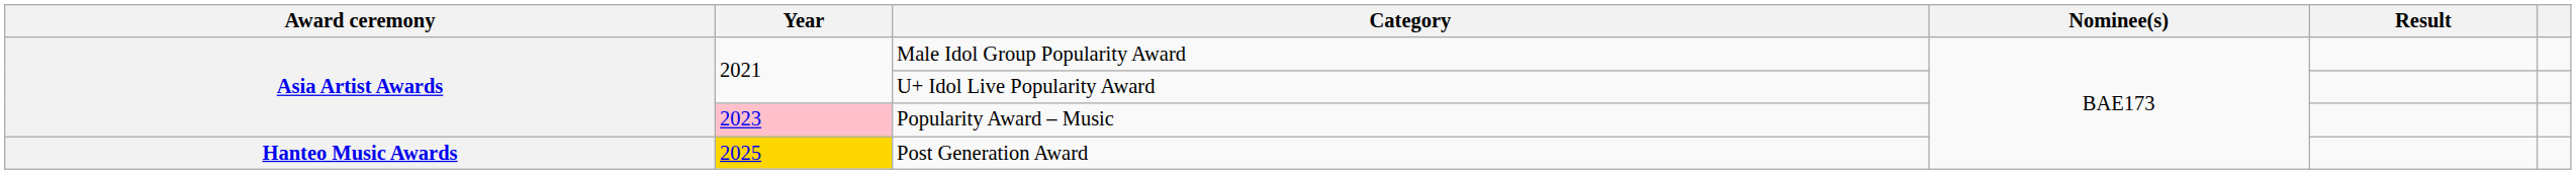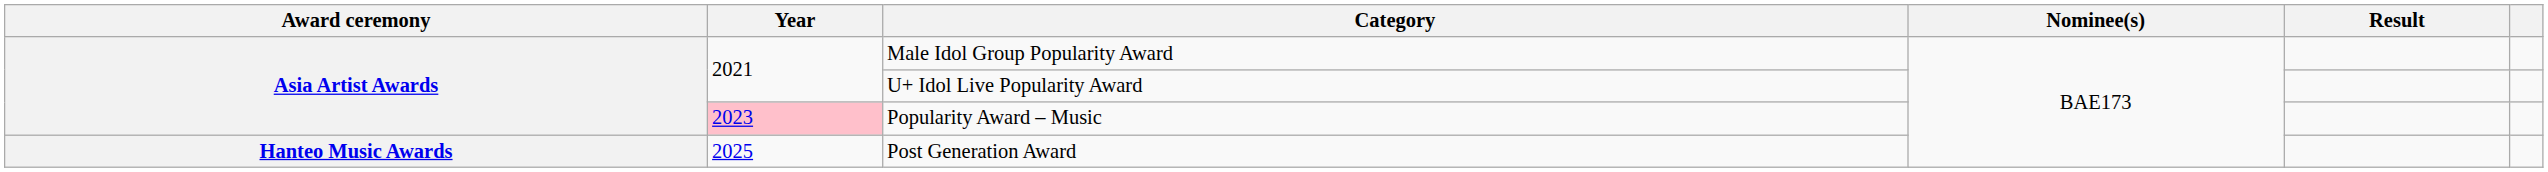Post Generation Award | Year: gold background -> no background
